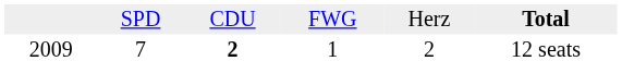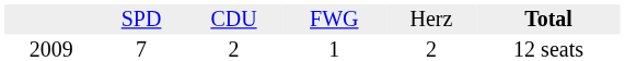2009 | column 3: bold -> normal
